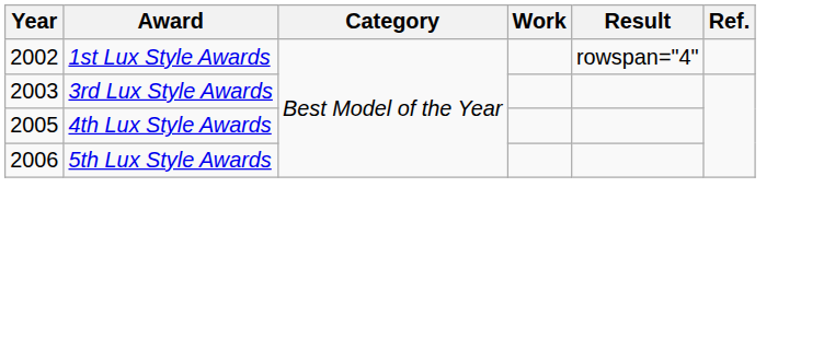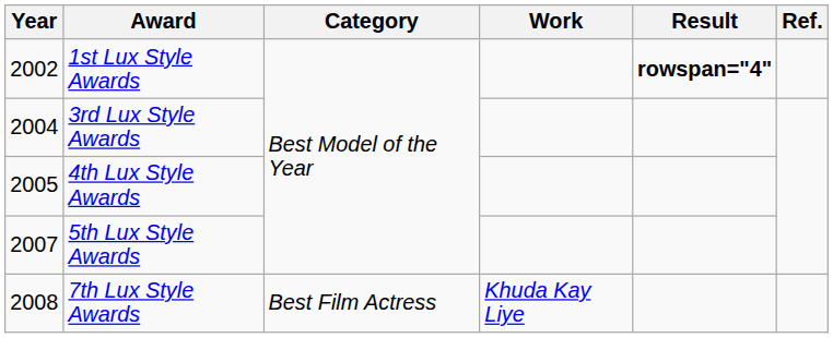1st Lux Style Awards | Result: normal -> bold
3rd Lux Style Awards | Year: 2003 -> 2004
5th Lux Style Awards | Year: 2006 -> 2007
+ row: 2008 | 7th Lux Style Awards | Best Film Actress | Khuda Kay Liye
